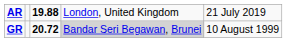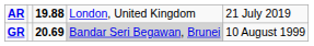GR | column 3: 20.72 -> 20.69
